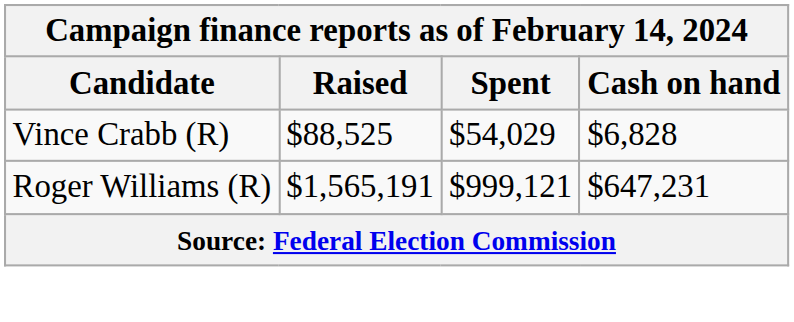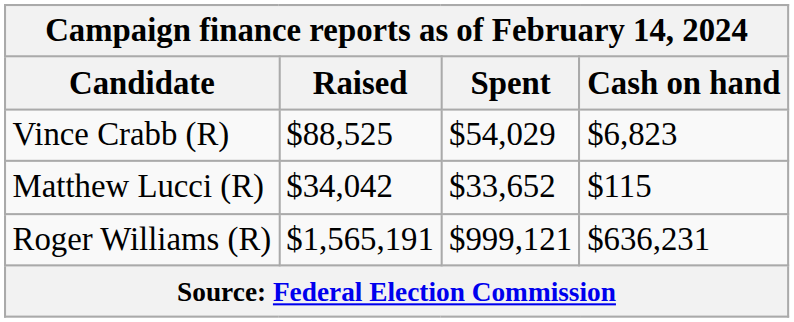Vince Crabb (R) | Cash on hand: $6,828 -> $6,823
+ row: Matthew Lucci (R) | $34,042 | $33,652 | $115
Roger Williams (R) | Cash on hand: $647,231 -> $636,231
